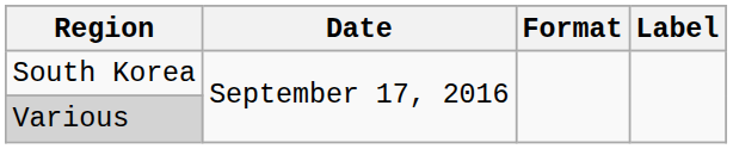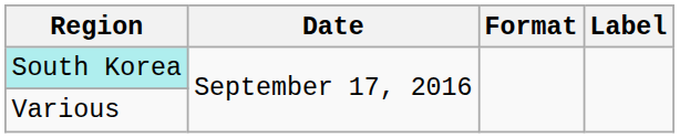South Korea | Region: no background -> paleturquoise background
Various | Region: lightgrey background -> no background
